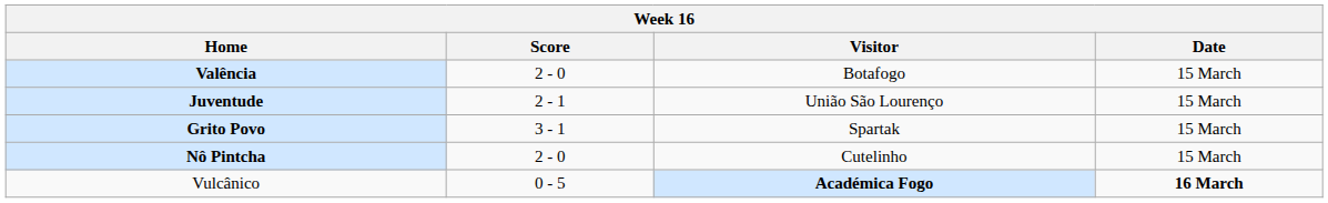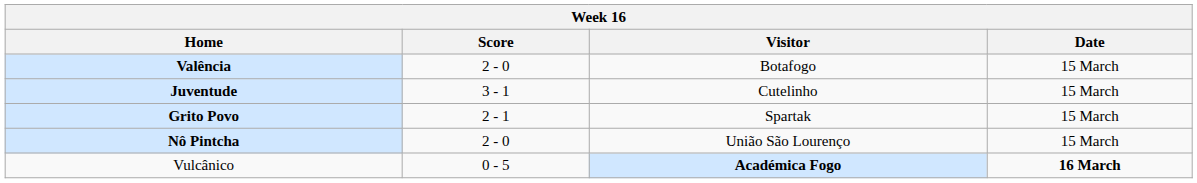Juventude | Score: 2 - 1 -> 3 - 1
Juventude | Visitor: União São Lourenço -> Cutelinho
Grito Povo | Score: 3 - 1 -> 2 - 1
Nô Pintcha | Visitor: Cutelinho -> União São Lourenço
